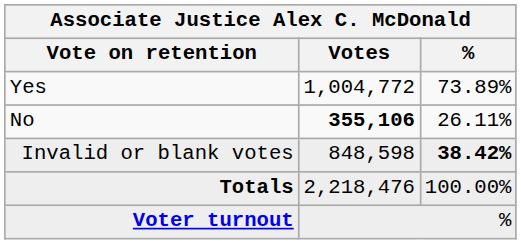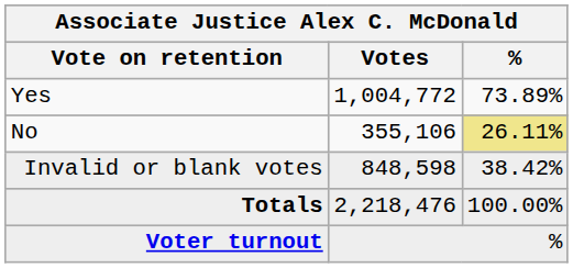No | Votes: bold -> normal
No | %: no background -> khaki background
Invalid or blank votes | %: bold -> normal
